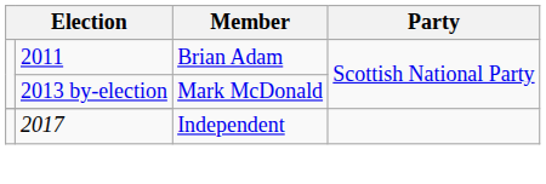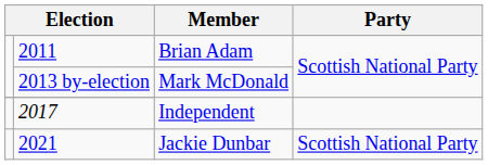+ row: 2021 | Jackie Dunbar | Scottish National Party
